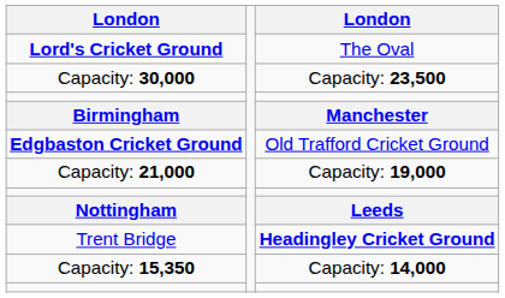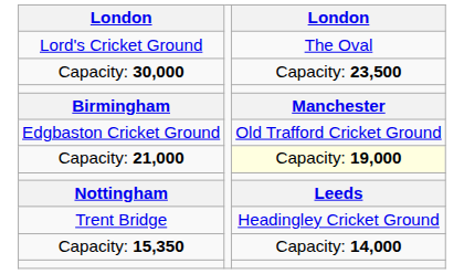Lord's Cricket Ground | column 1: bold -> normal
Edgbaston Cricket Ground | column 1: bold -> normal
Capacity: 21,000 | column 3: no background -> lightyellow background
Trent Bridge | column 3: bold -> normal
